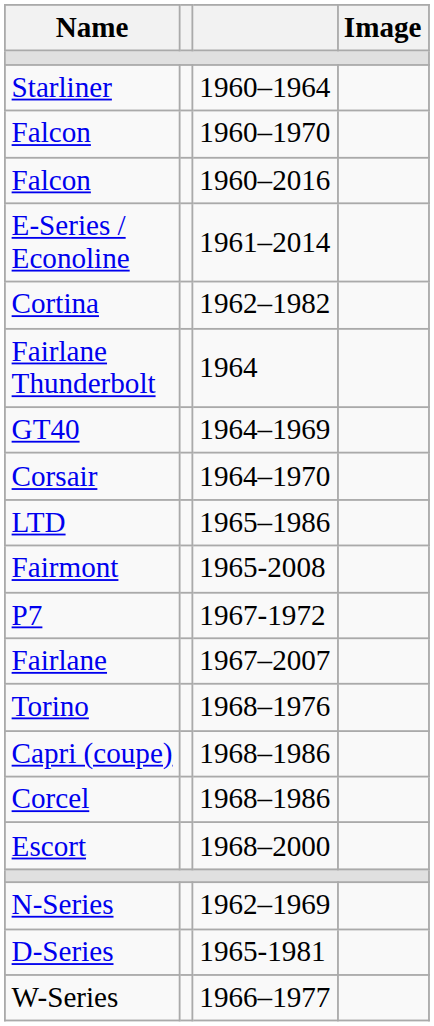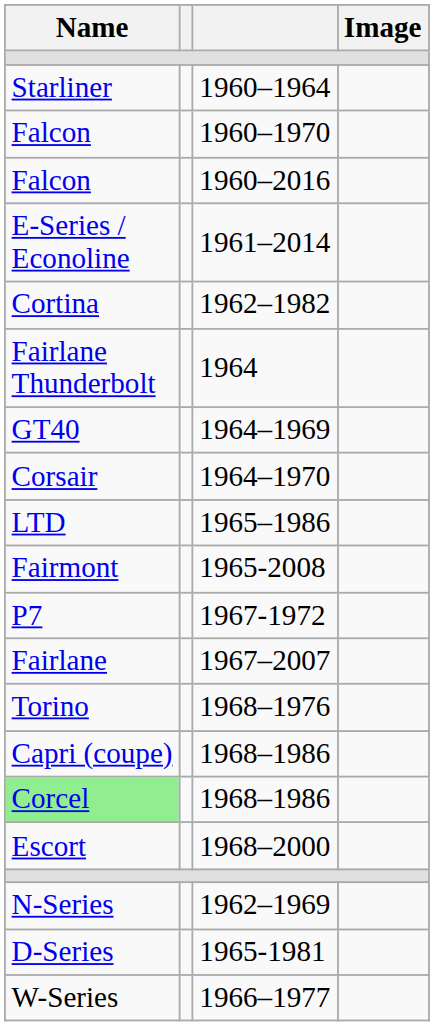Corcel | Name: no background -> lightgreen background
